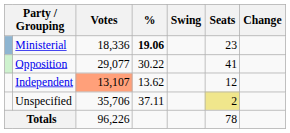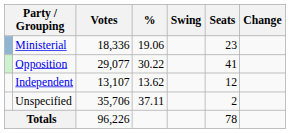Ministerial | %: bold -> normal
Independent | Votes: lightsalmon background -> no background
Unspecified | Seats: khaki background -> no background
